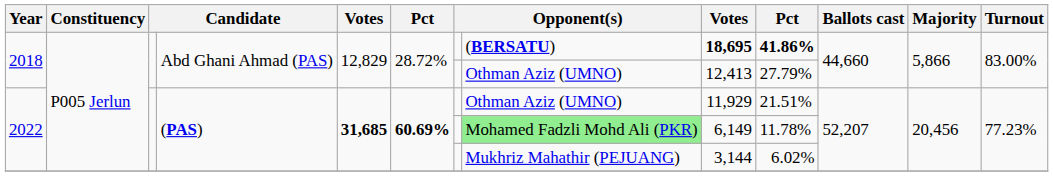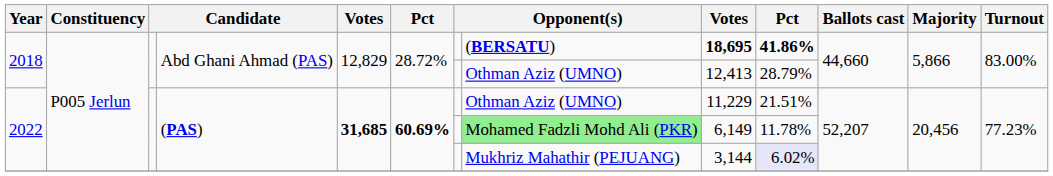row 3 | column 10: 27.79% -> 28.79%
row 4 | column 9: 11,929 -> 11,229
row 6 | column 10: no background -> lavender background
